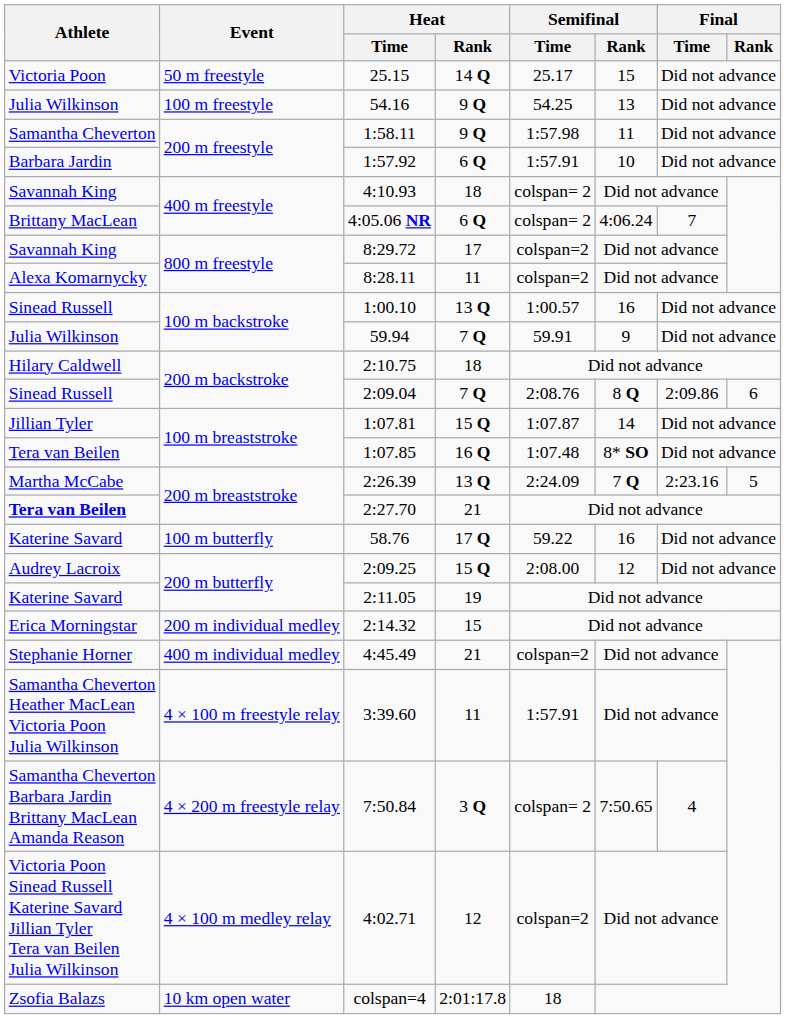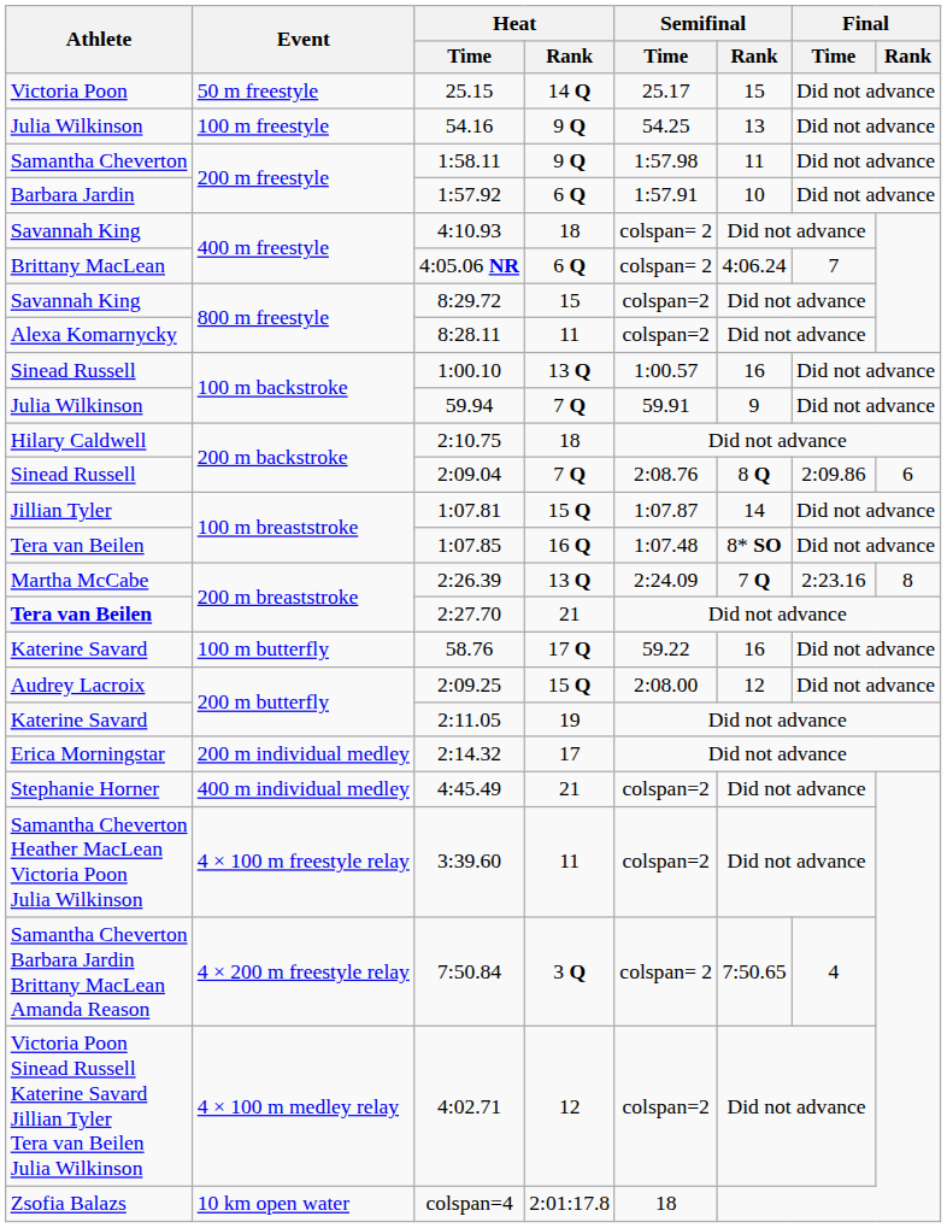8:29.72 | Heat / Rank: 17 -> 15
2:26.39 | Final / Rank: 5 -> 8
2:14.32 | Heat / Rank: 15 -> 17
3:39.60 | Semifinal / Time: 1:57.91 -> colspan=2
